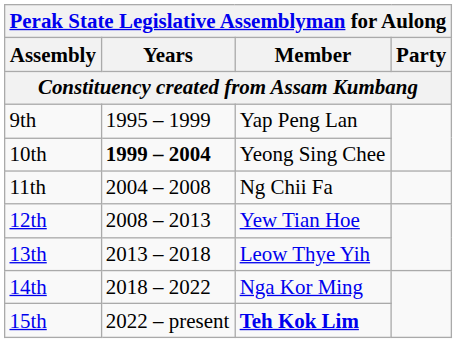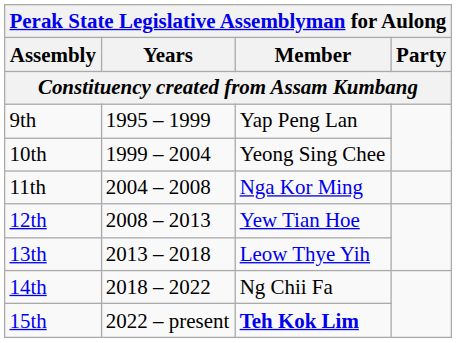10th | Years: bold -> normal
11th | Member: Ng Chii Fa -> Nga Kor Ming
14th | Member: Nga Kor Ming -> Ng Chii Fa
